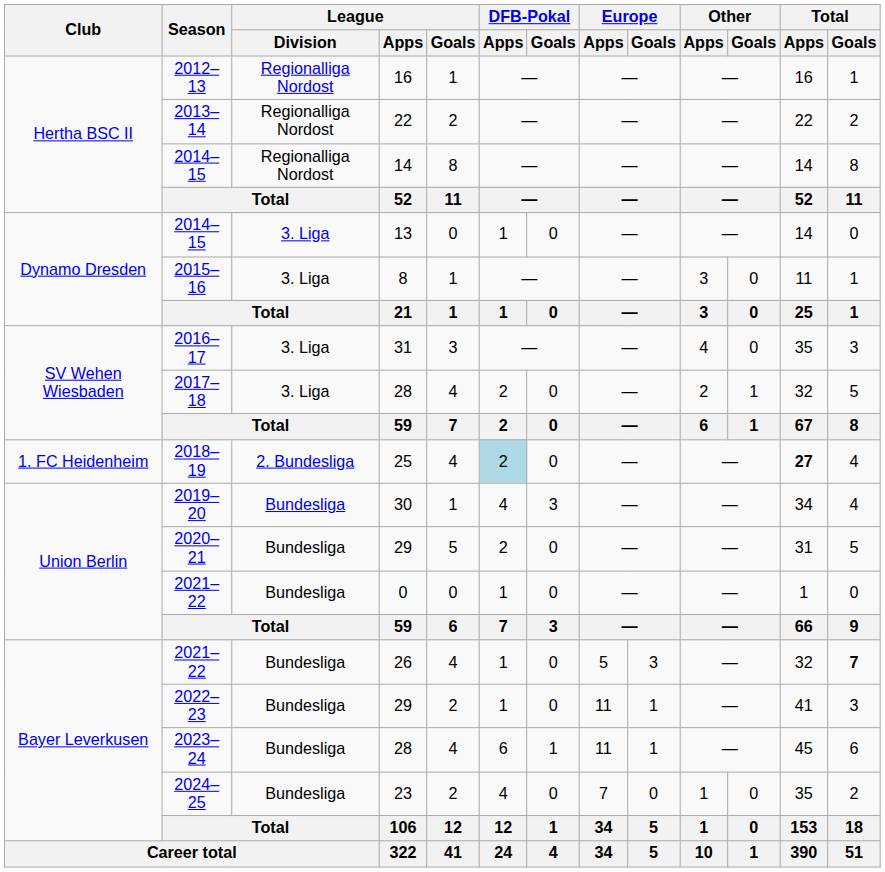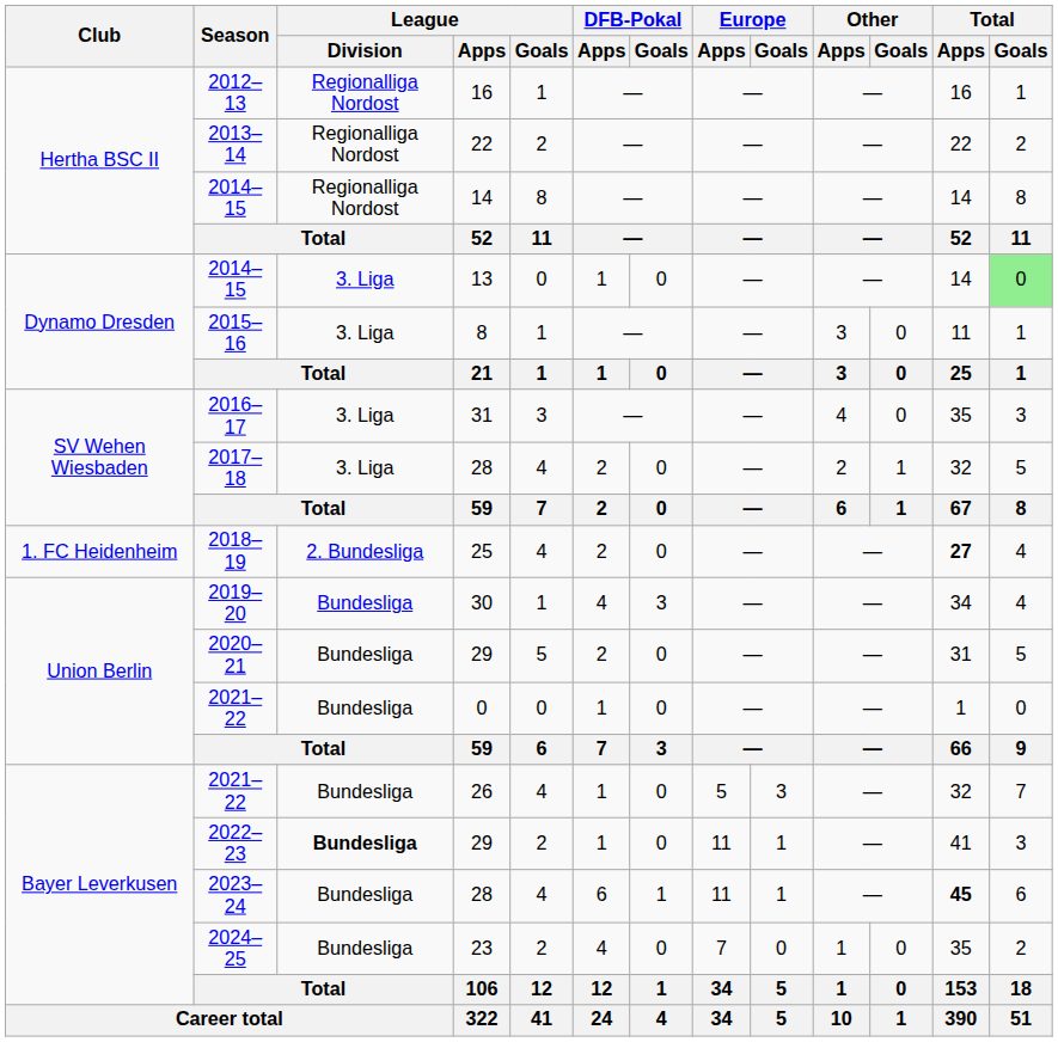2014–15 / 13 | Total / Goals: no background -> lightgreen background
2018–19 | DFB-Pokal / Apps: lightblue background -> no background
2021–22 / 26 | Total / Goals: bold -> normal
2022–23 | League / Division: normal -> bold
2023–24 | Total / Apps: normal -> bold
